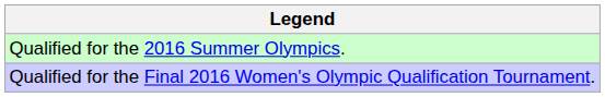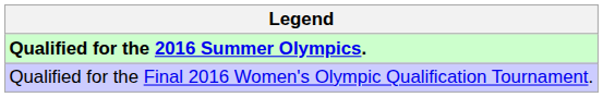row 2 | column 1: normal -> bold
